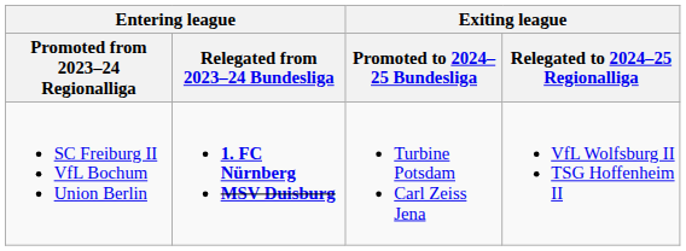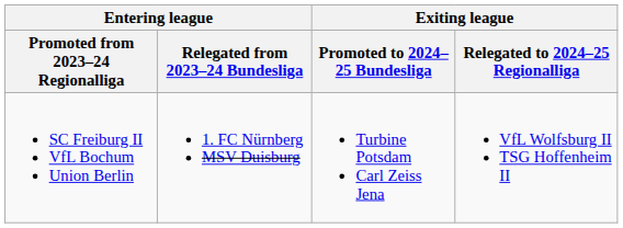SC Freiburg II VfL Bochum Union Berlin | Entering league / Relegated from 2023–24 Bundesliga: bold -> normal
